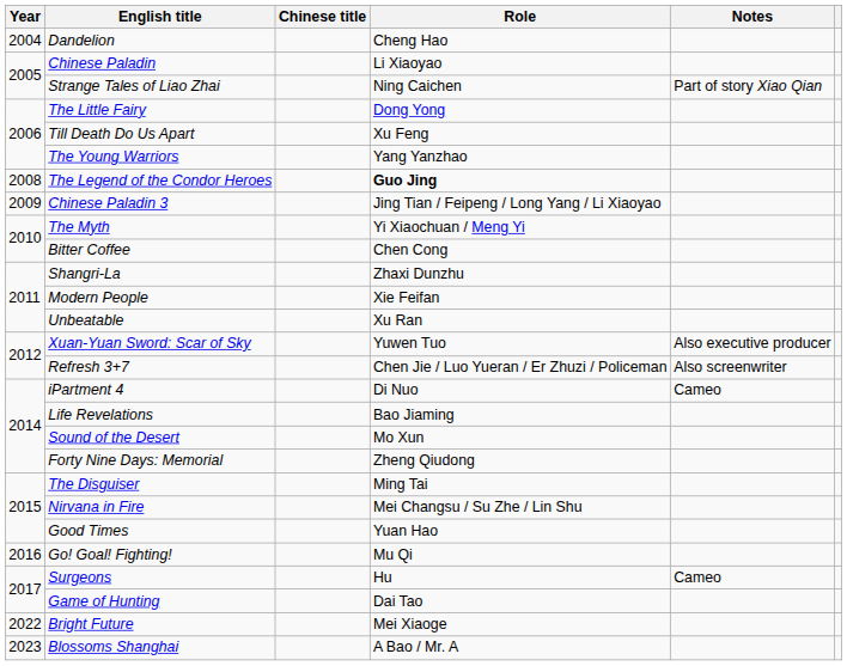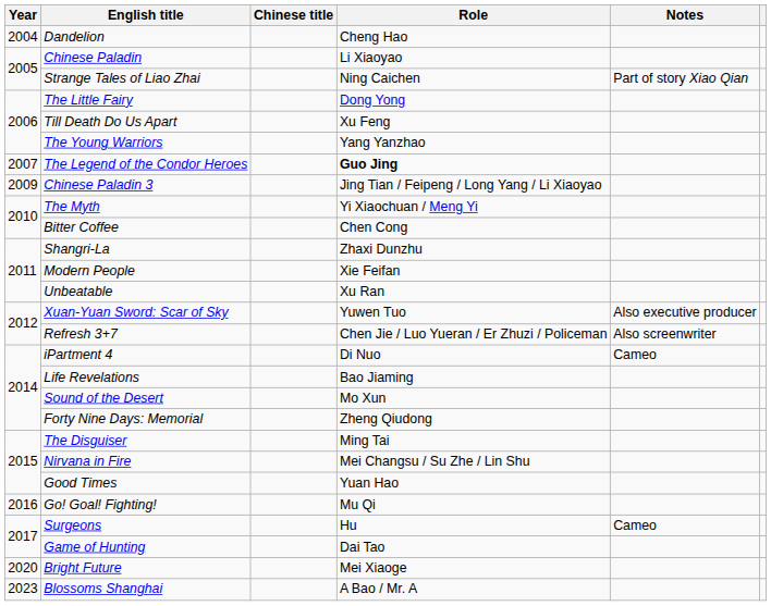The Legend of the Condor Heroes | Year: 2008 -> 2007
Bright Future | Year: 2022 -> 2020
